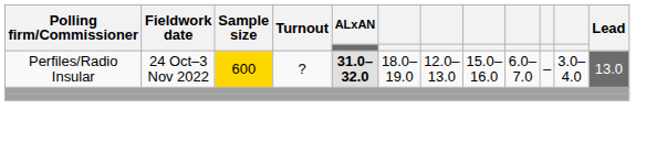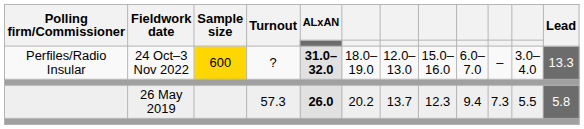24 Oct–3 Nov 2022 | Lead: 13.0 -> 13.3
+ row: 26 May 2019 | 57.3 | 26.0 | 20.2 | 13.7 | 12.3 | 9.4 | 7.3 | 5.5 | 5.8
